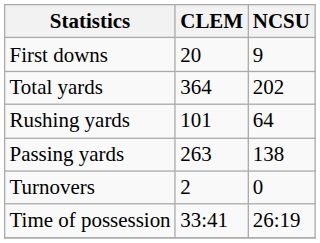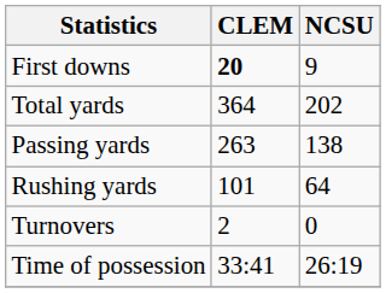First downs | CLEM: normal -> bold
rows swapped: Rushing yards <-> Passing yards
